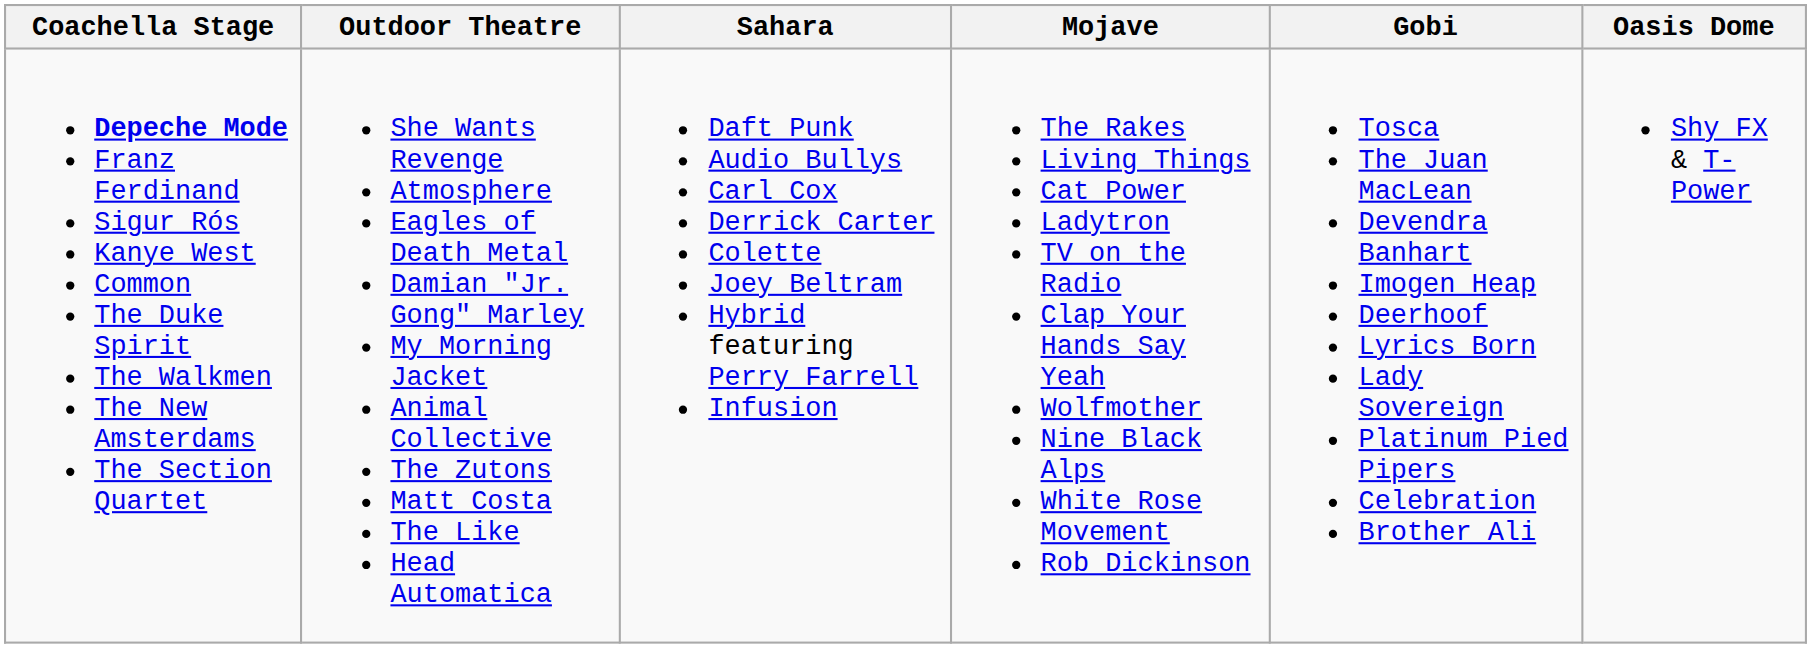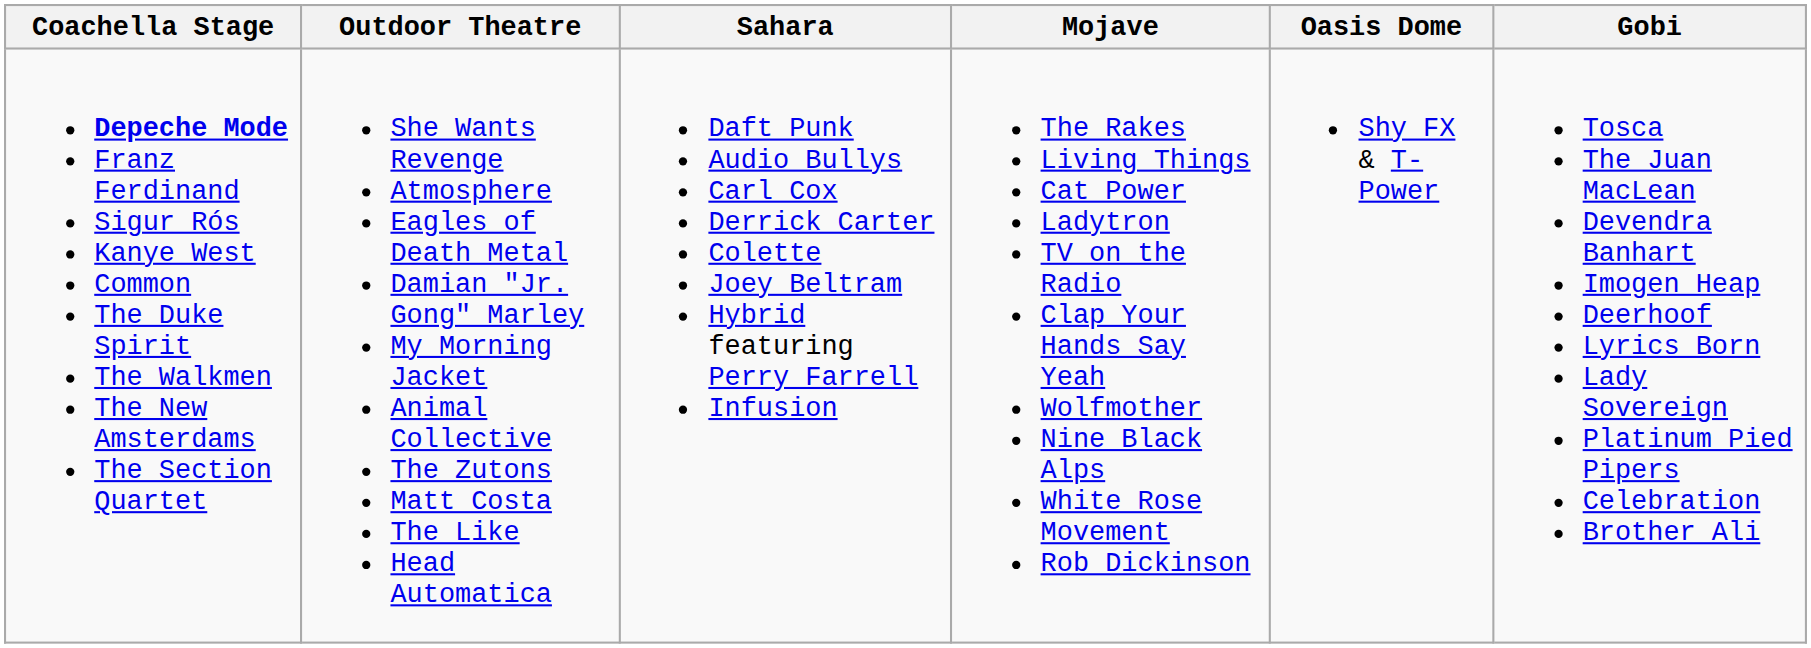columns swapped: Gobi <-> Oasis Dome
